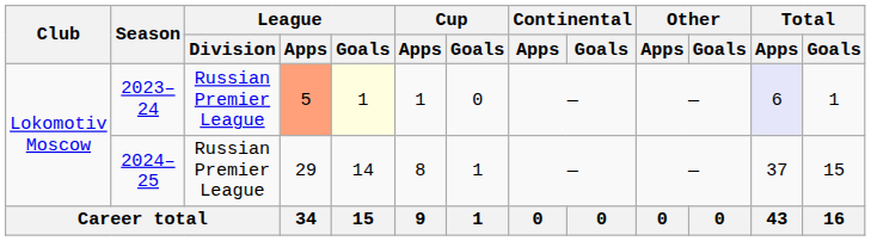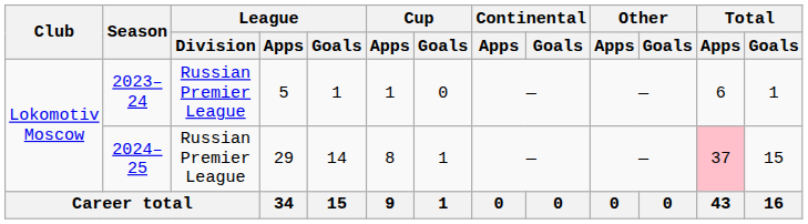2023–24 | League / Apps: lightsalmon background -> no background
2023–24 | League / Goals: lightyellow background -> no background
2023–24 | Total / Apps: lavender background -> no background
2024–25 | Total / Apps: no background -> pink background
